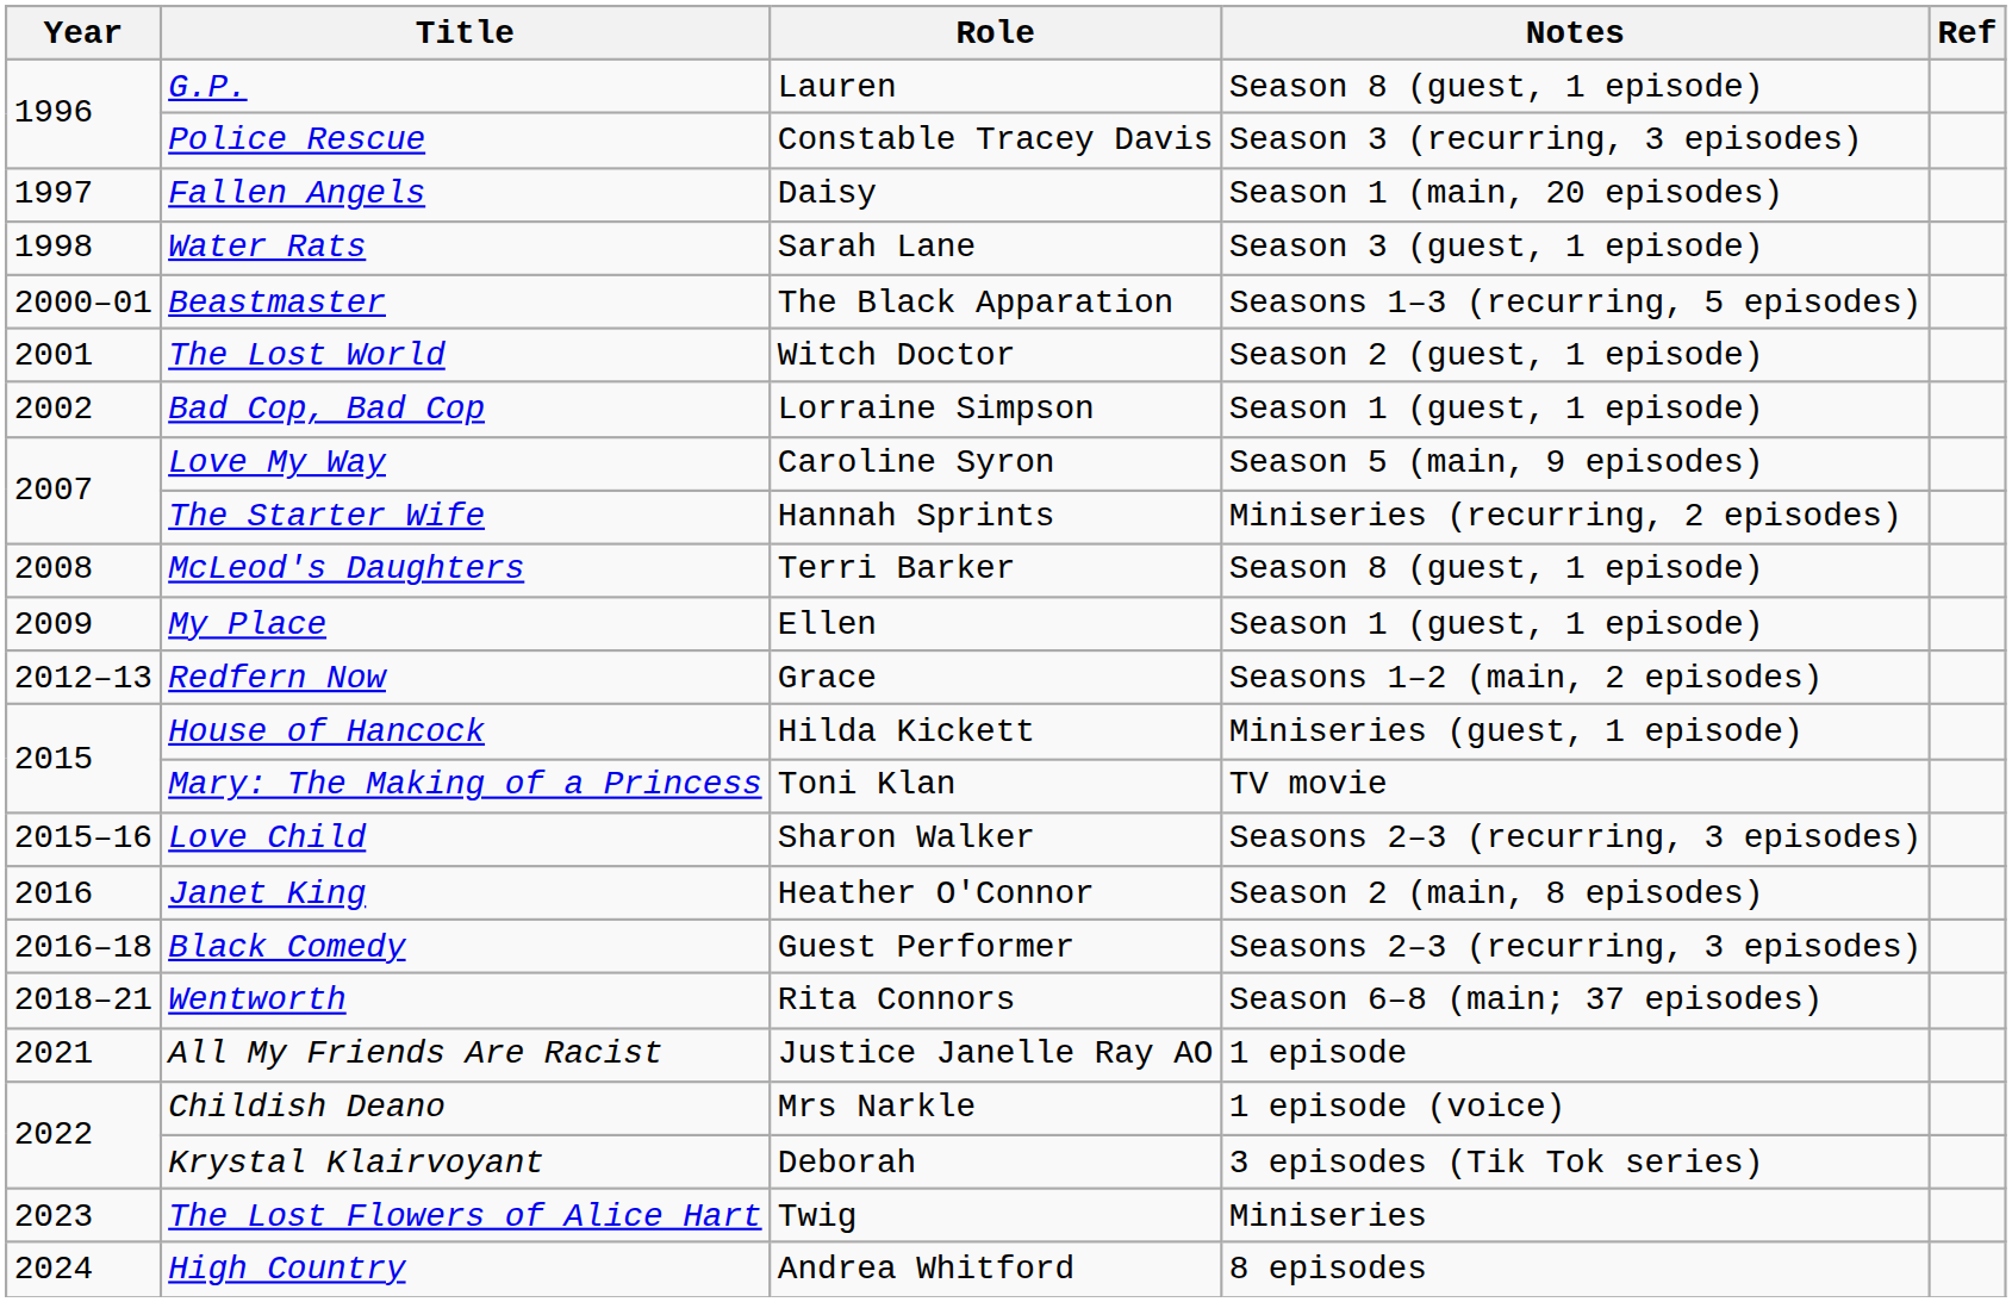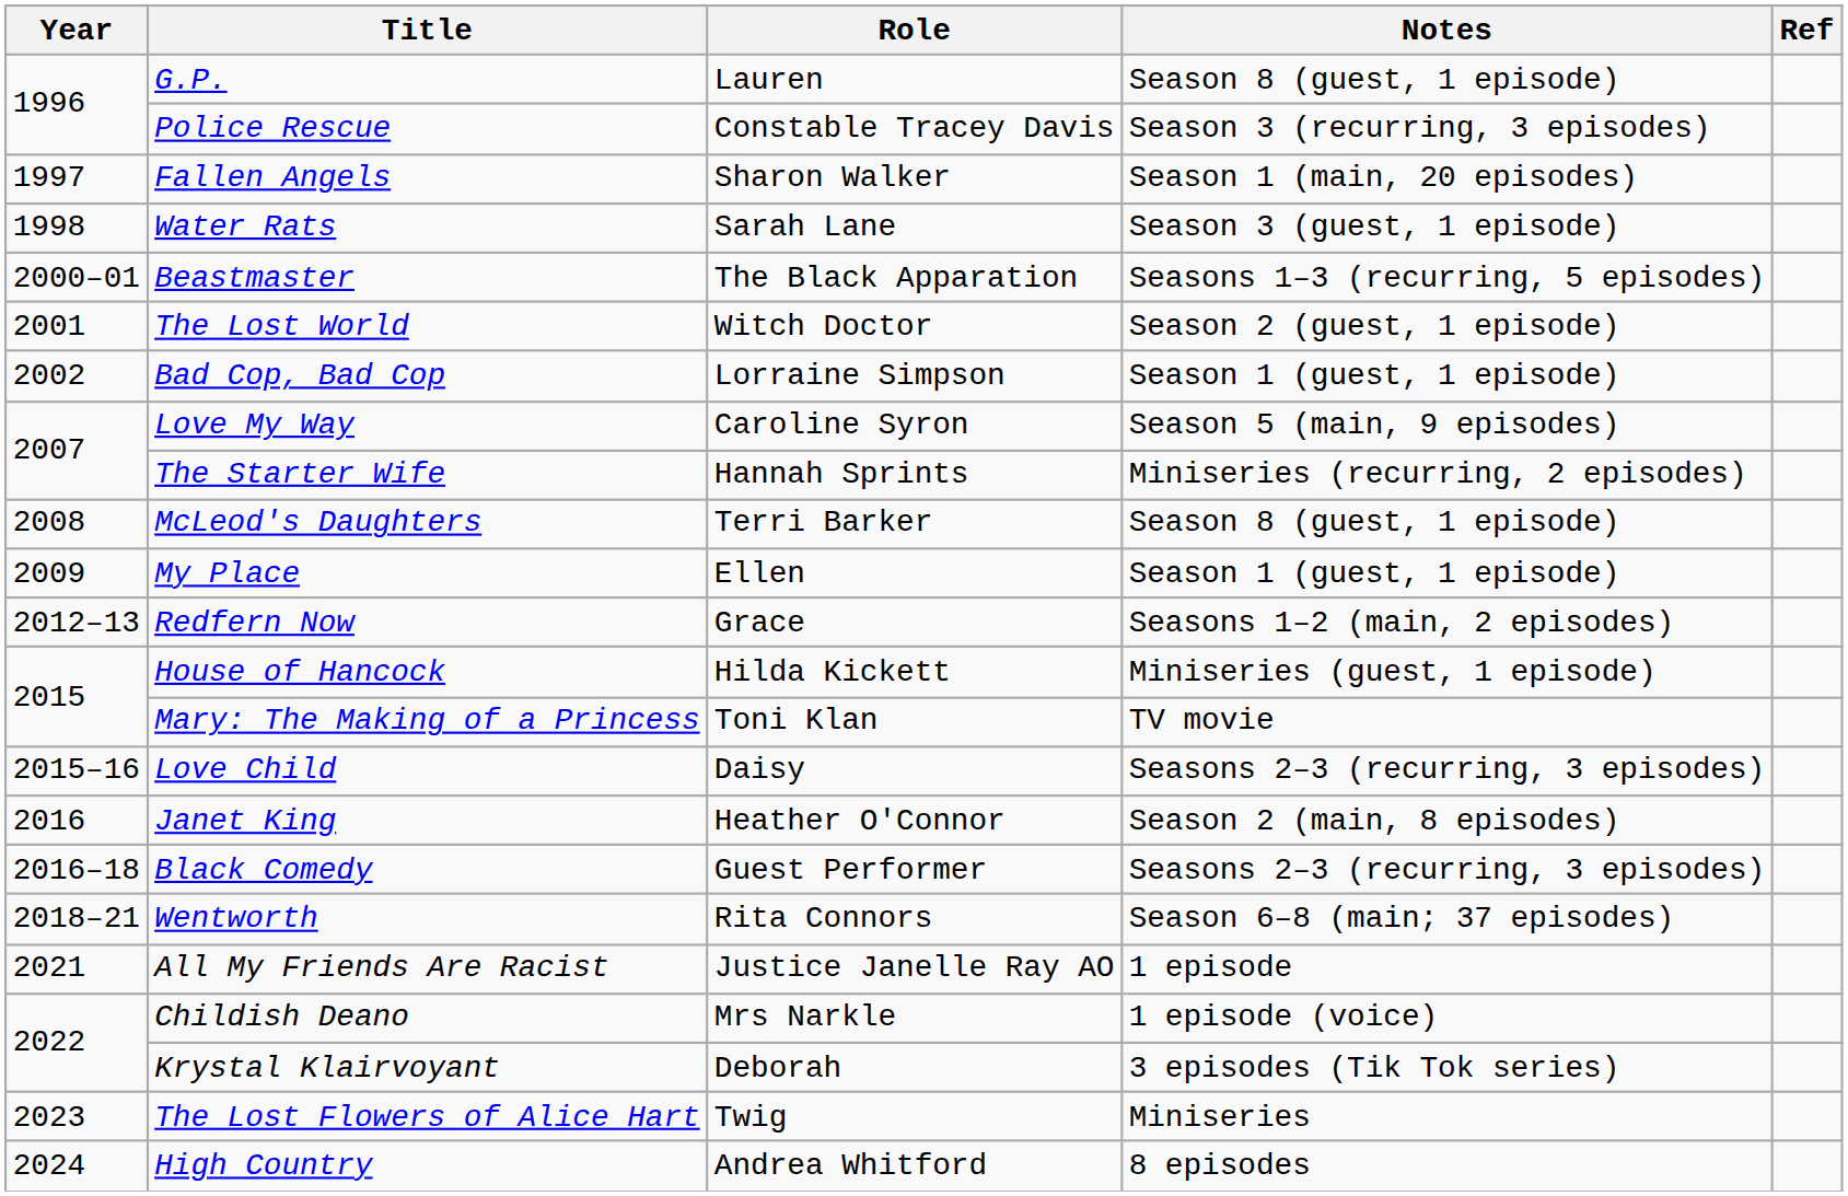Fallen Angels | Role: Daisy -> Sharon Walker
Love Child | Role: Sharon Walker -> Daisy
